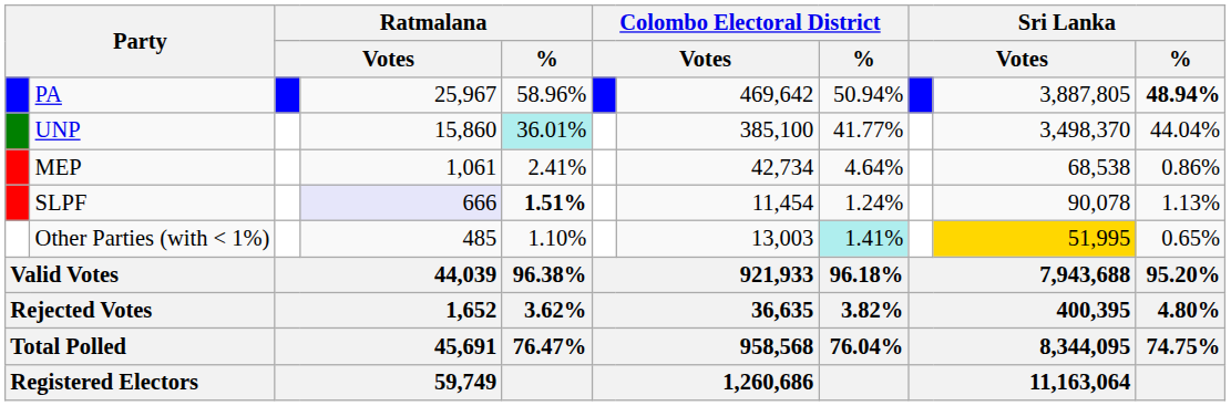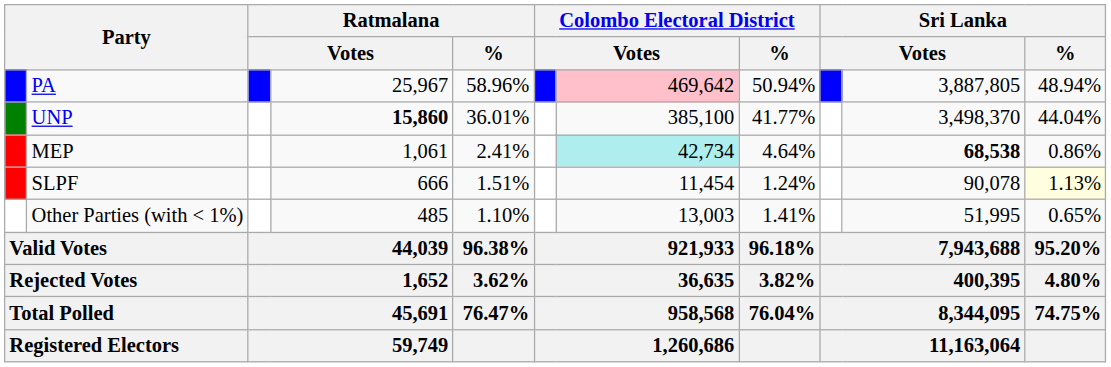PA | column 7: no background -> pink background
PA | Sri Lanka / %: bold -> normal
UNP | column 4: normal -> bold
UNP | Ratmalana / %: paleturquoise background -> no background
MEP | column 7: no background -> paleturquoise background
MEP | column 10: normal -> bold
SLPF | column 4: lavender background -> no background
SLPF | Ratmalana / %: bold -> normal
SLPF | Sri Lanka / %: no background -> lightyellow background
Other Parties (with < 1%) | Colombo Electoral District / %: paleturquoise background -> no background
Other Parties (with < 1%) | column 10: gold background -> no background
